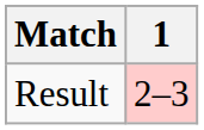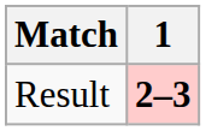Result | 1: normal -> bold
